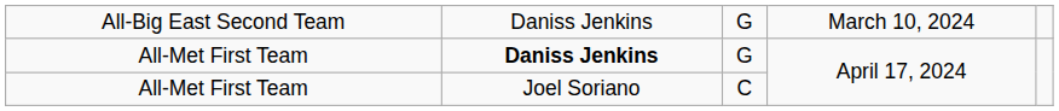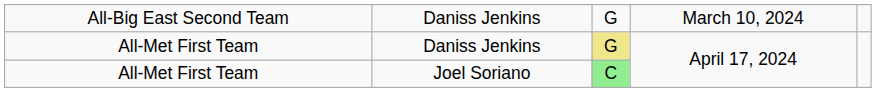row 2 | column 2: bold -> normal
row 2 | column 3: no background -> khaki background
row 3 | column 3: no background -> lightgreen background
